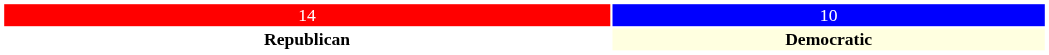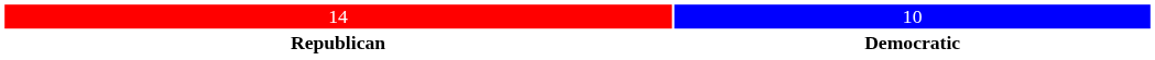Republican | column 2: lightyellow background -> no background
